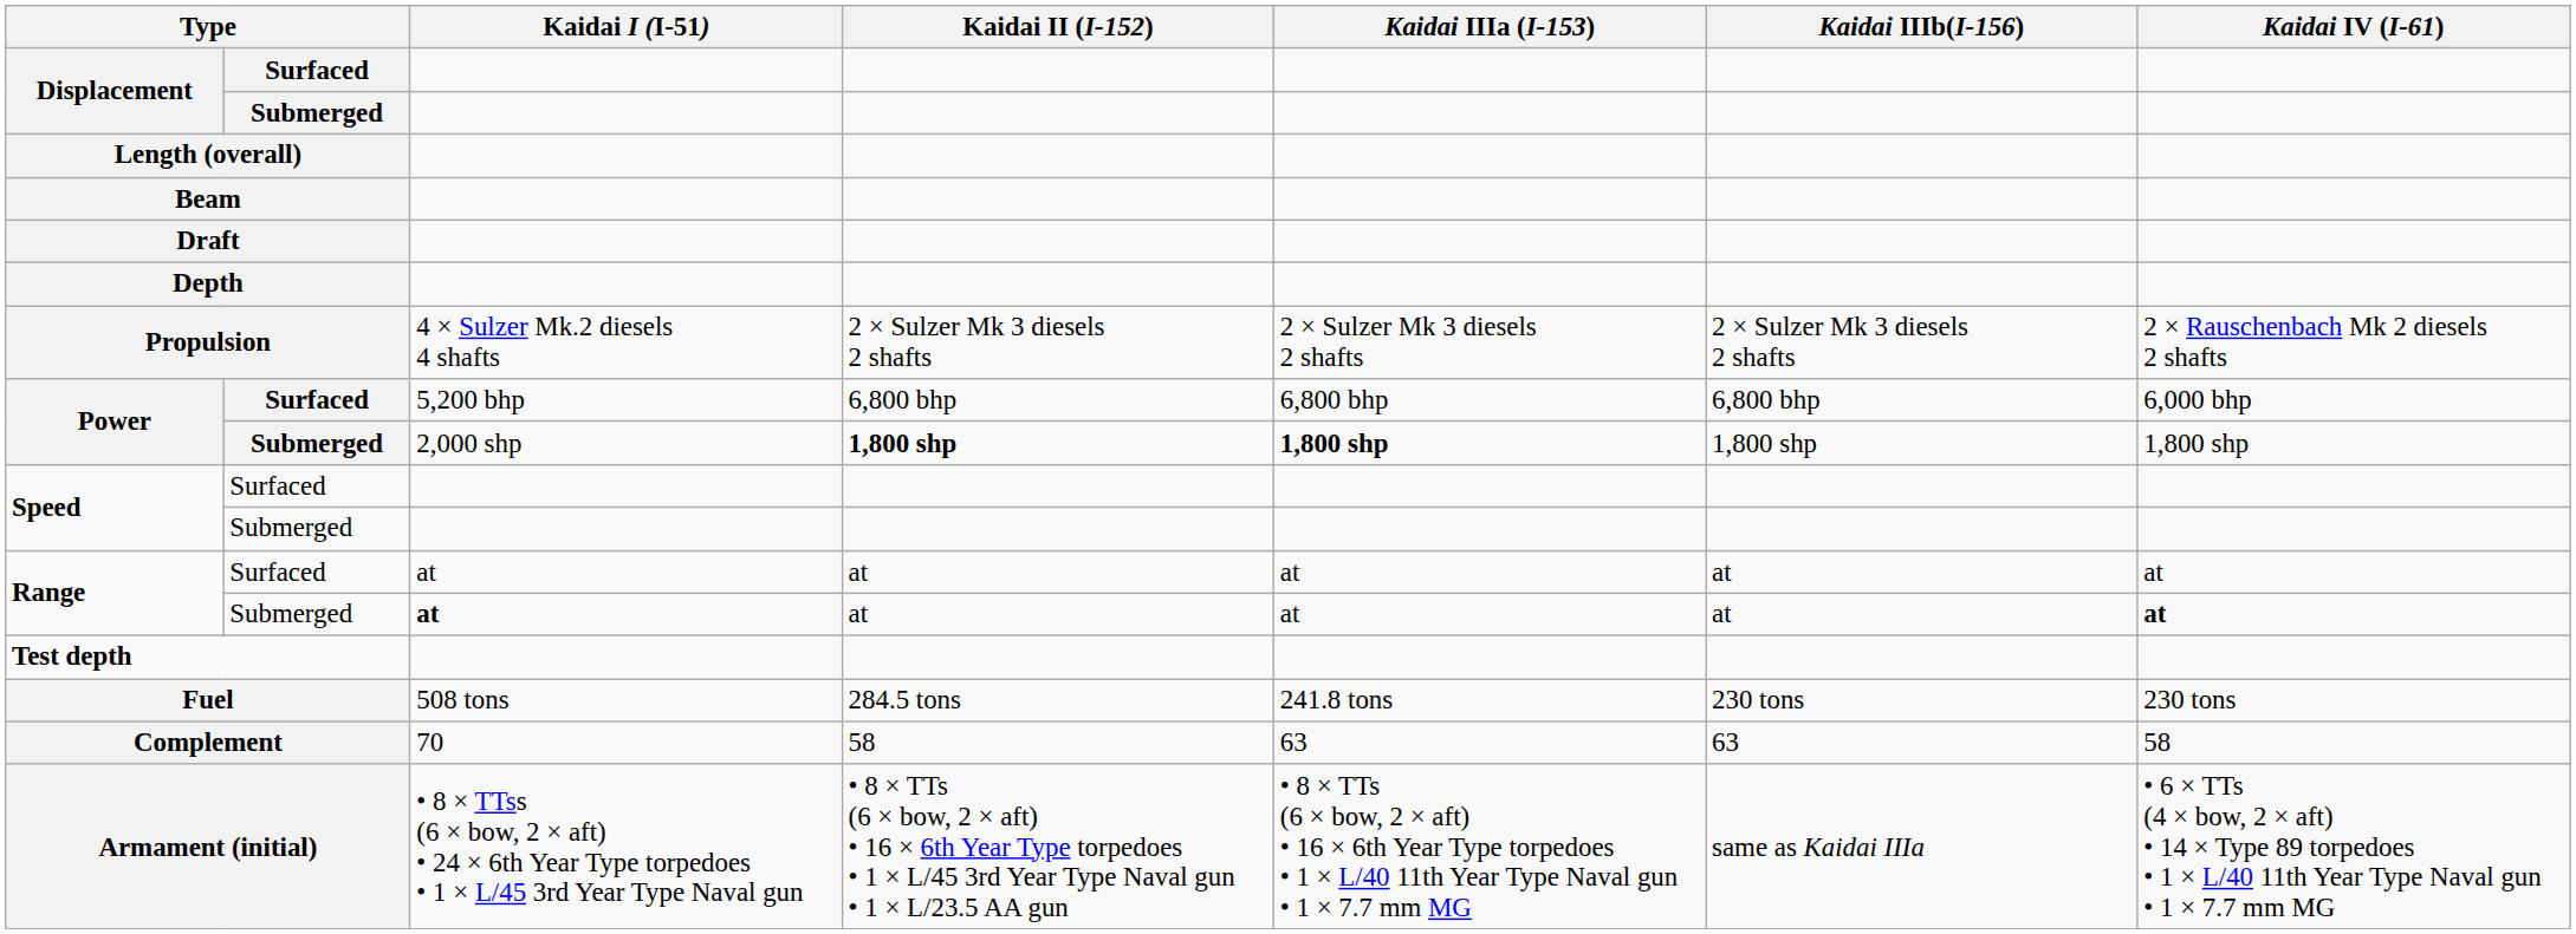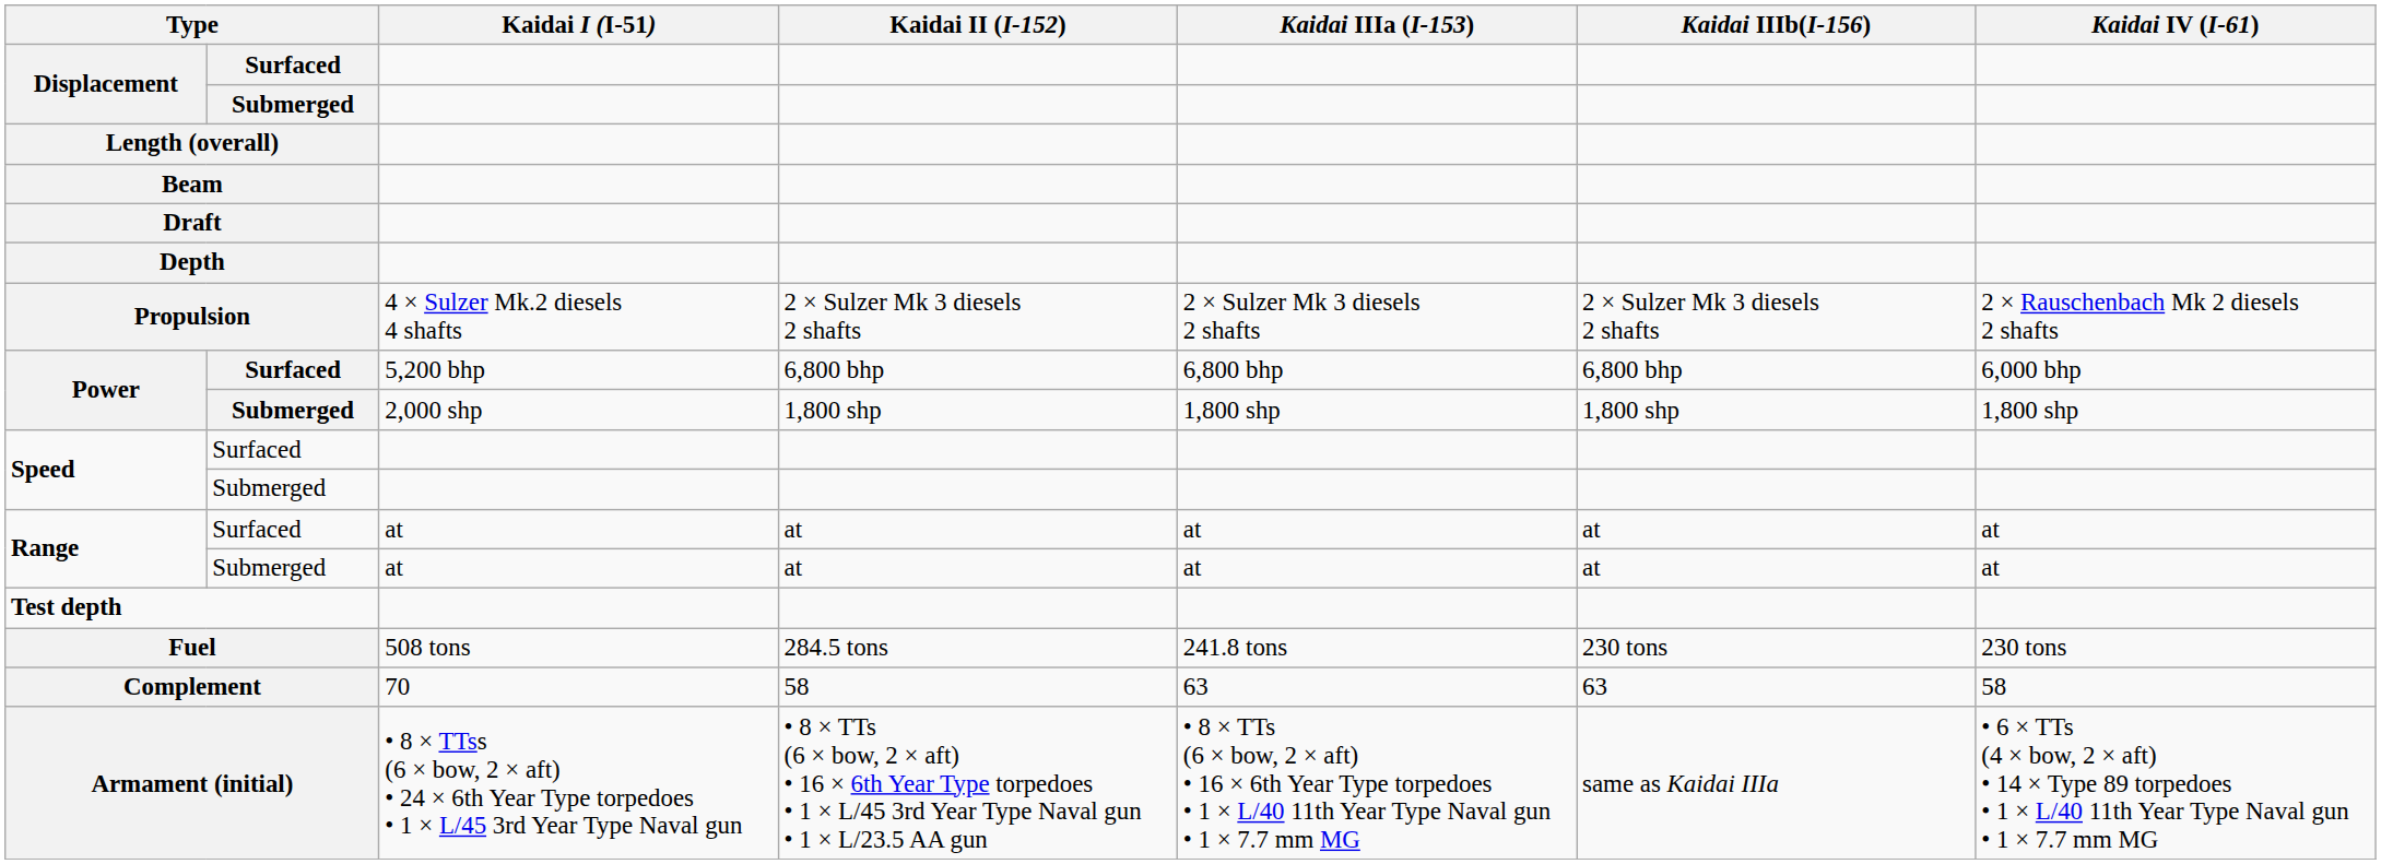Power / Submerged | Kaidai II (I-152): bold -> normal
Power / Submerged | Kaidai IIIa (I-153): bold -> normal
Range / Submerged | Kaidai I (I-51): bold -> normal
Range / Submerged | Kaidai IV (I-61): bold -> normal
